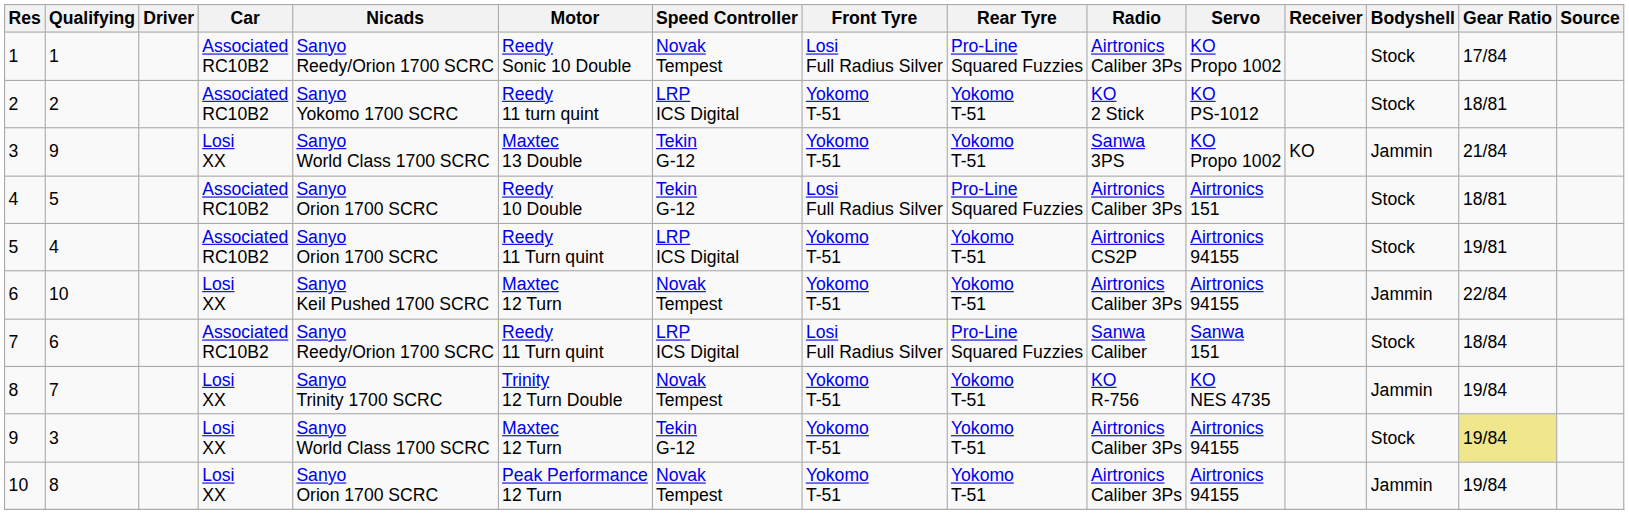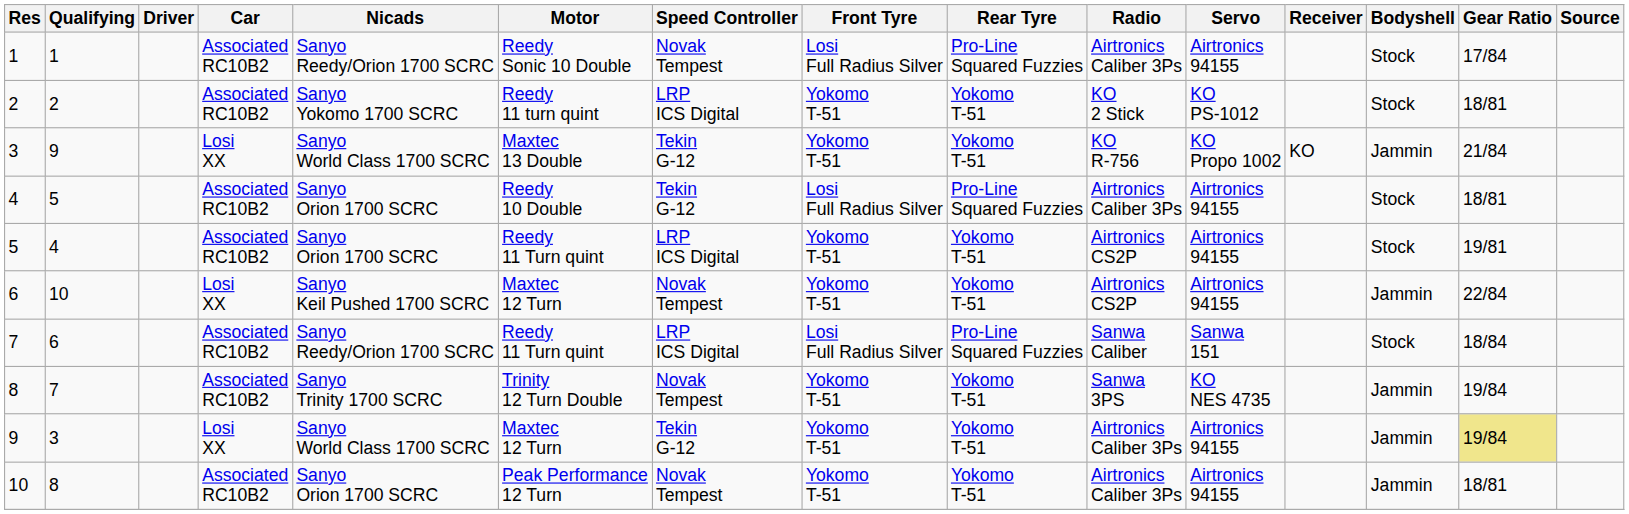row 2 | Servo: KO Propo 1002 -> Airtronics 94155
row 4 | Radio: Sanwa 3PS -> KO R-756
row 5 | Servo: Airtronics 151 -> Airtronics 94155
row 7 | Radio: Airtronics Caliber 3Ps -> Airtronics CS2P
row 9 | Car: Losi XX -> Associated RC10B2
row 9 | Radio: KO R-756 -> Sanwa 3PS
row 10 | Bodyshell: Stock -> Jammin
row 11 | Car: Losi XX -> Associated RC10B2
row 11 | Gear Ratio: 19/84 -> 18/81
